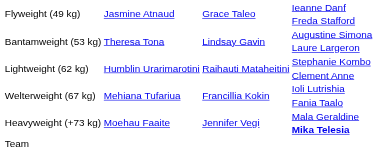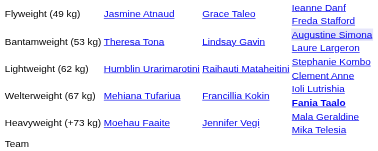Augustine Simona | column 4: no background -> lavender background
Fania Taalo | column 4: normal -> bold
Mika Telesia | column 4: bold -> normal
